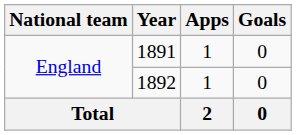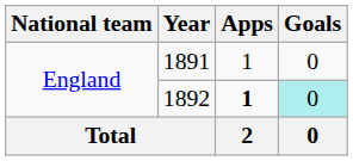1892 | Apps: normal -> bold
1892 | Goals: no background -> paleturquoise background
